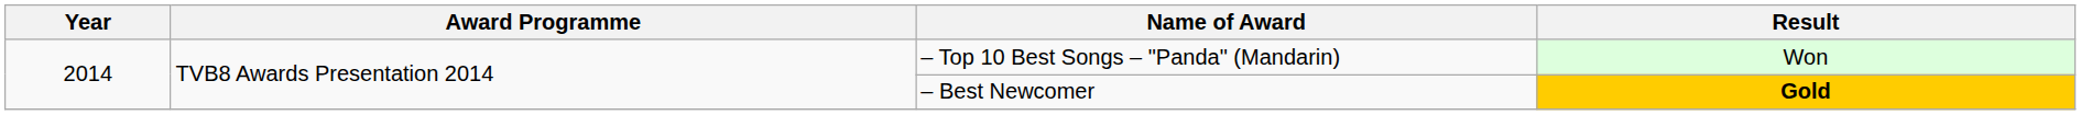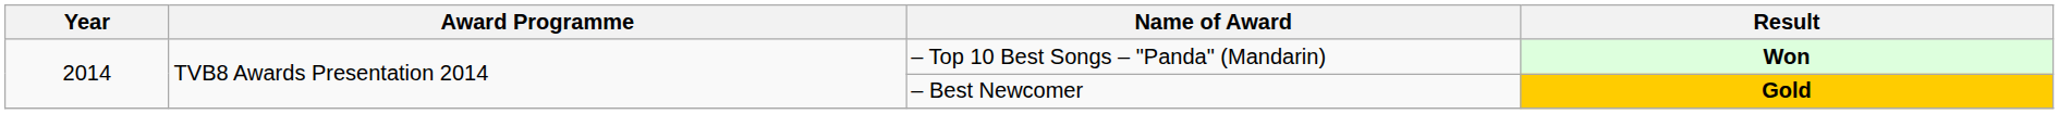– Top 10 Best Songs – "Panda" (Mandarin) | Result: normal -> bold
